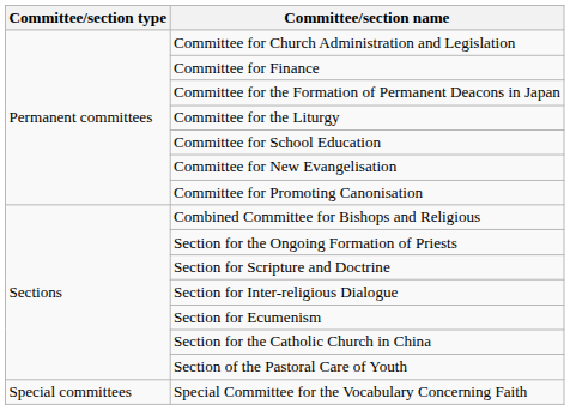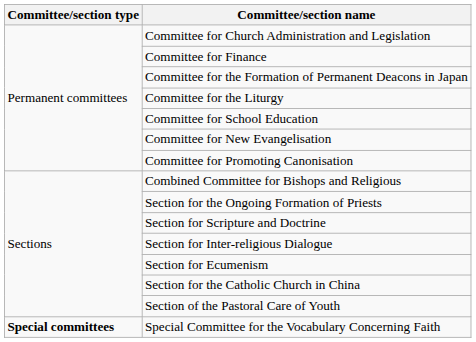Special Committee for the Vocabulary Concerning Faith | Committee/section type: normal -> bold
